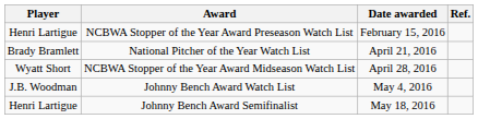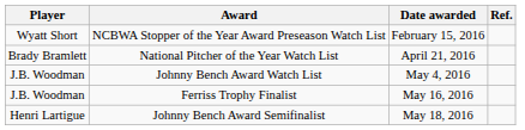NCBWA Stopper of the Year Award Preseason Watch List | Player: Henri Lartigue -> Wyatt Short
- row: Wyatt Short | NCBWA Stopper of the Year Award Midseason Watch List | April 28, 2016
+ row: J.B. Woodman | Ferriss Trophy Finalist | May 16, 2016
